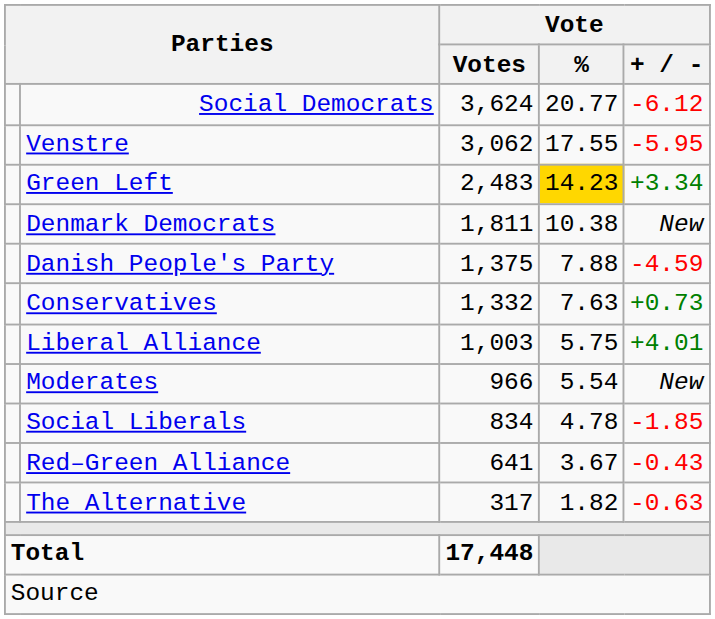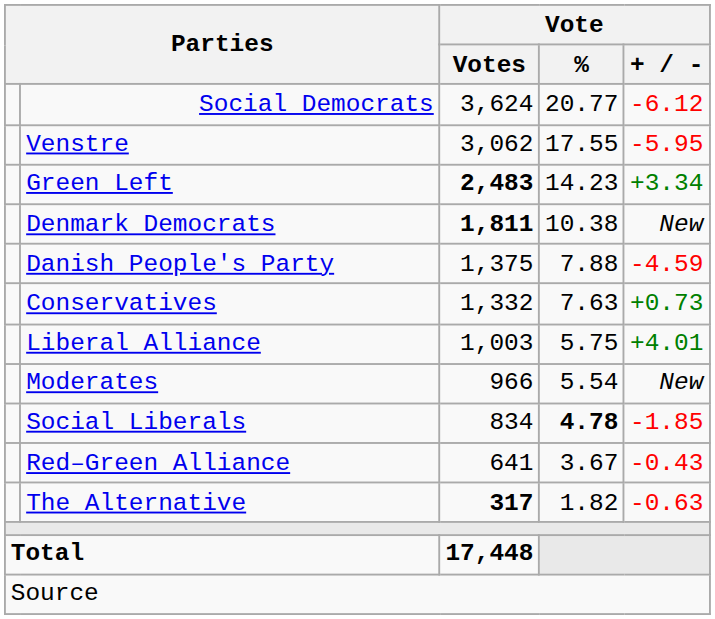Green Left | Vote / Votes: normal -> bold
Green Left | Vote / %: gold background -> no background
Denmark Democrats | Vote / Votes: normal -> bold
Social Liberals | Vote / %: normal -> bold
The Alternative | Vote / Votes: normal -> bold
